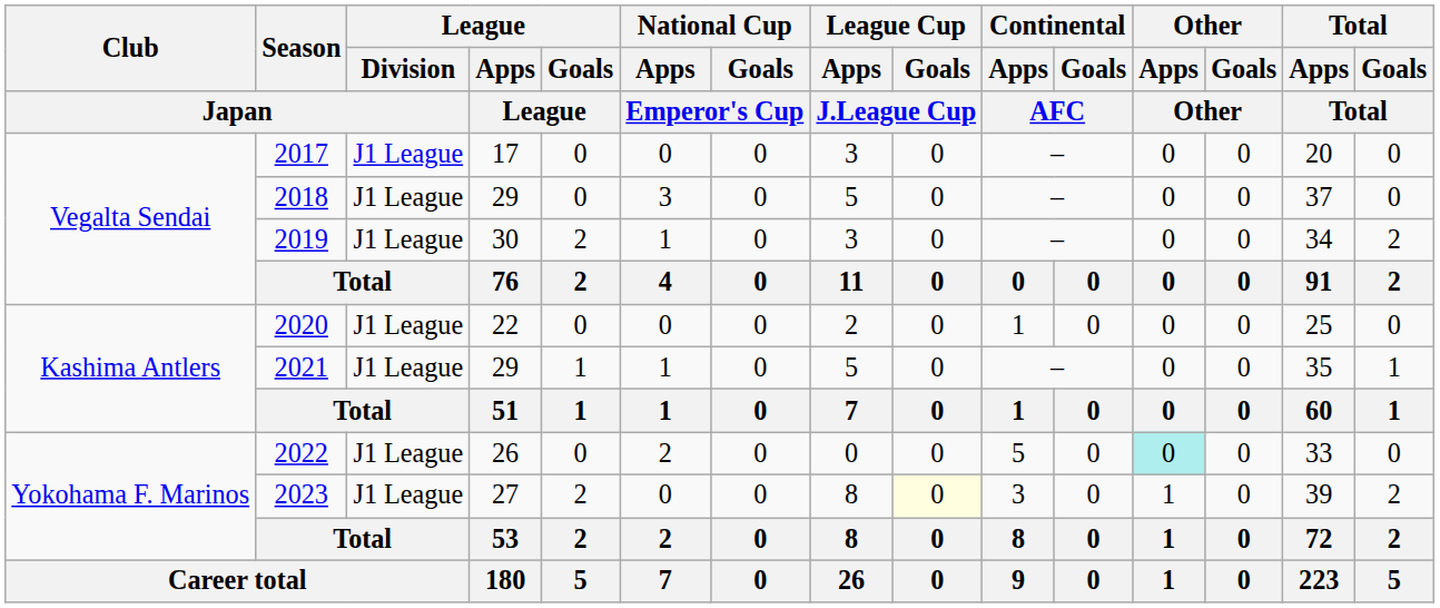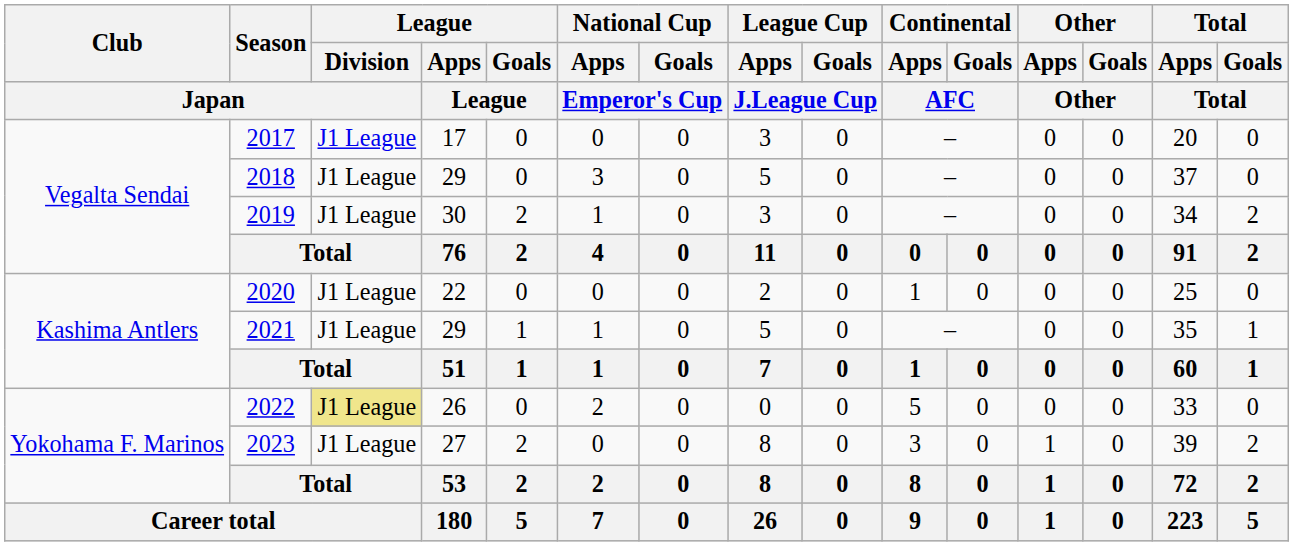2022 | League / Division / Japan: no background -> khaki background
2022 | Other / Apps / Other: paleturquoise background -> no background
2023 | League Cup / Goals / J.League Cup: lightyellow background -> no background
